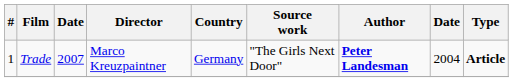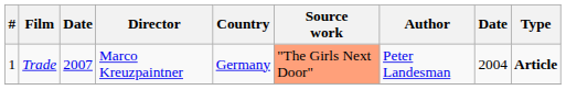Trade | Source work: no background -> lightsalmon background
Trade | Author: bold -> normal
